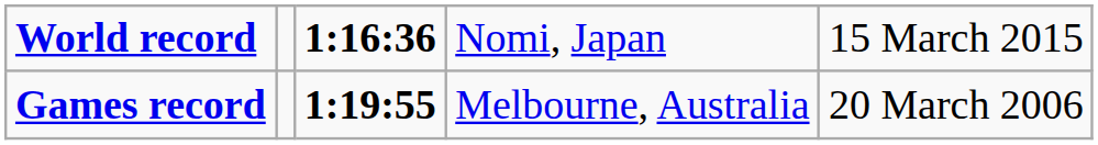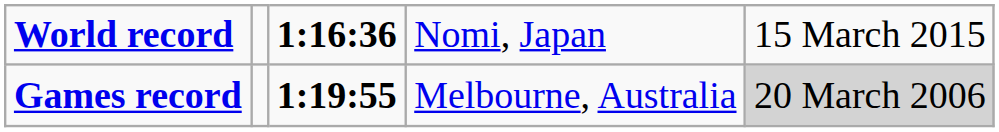Games record | column 5: no background -> lightgrey background
